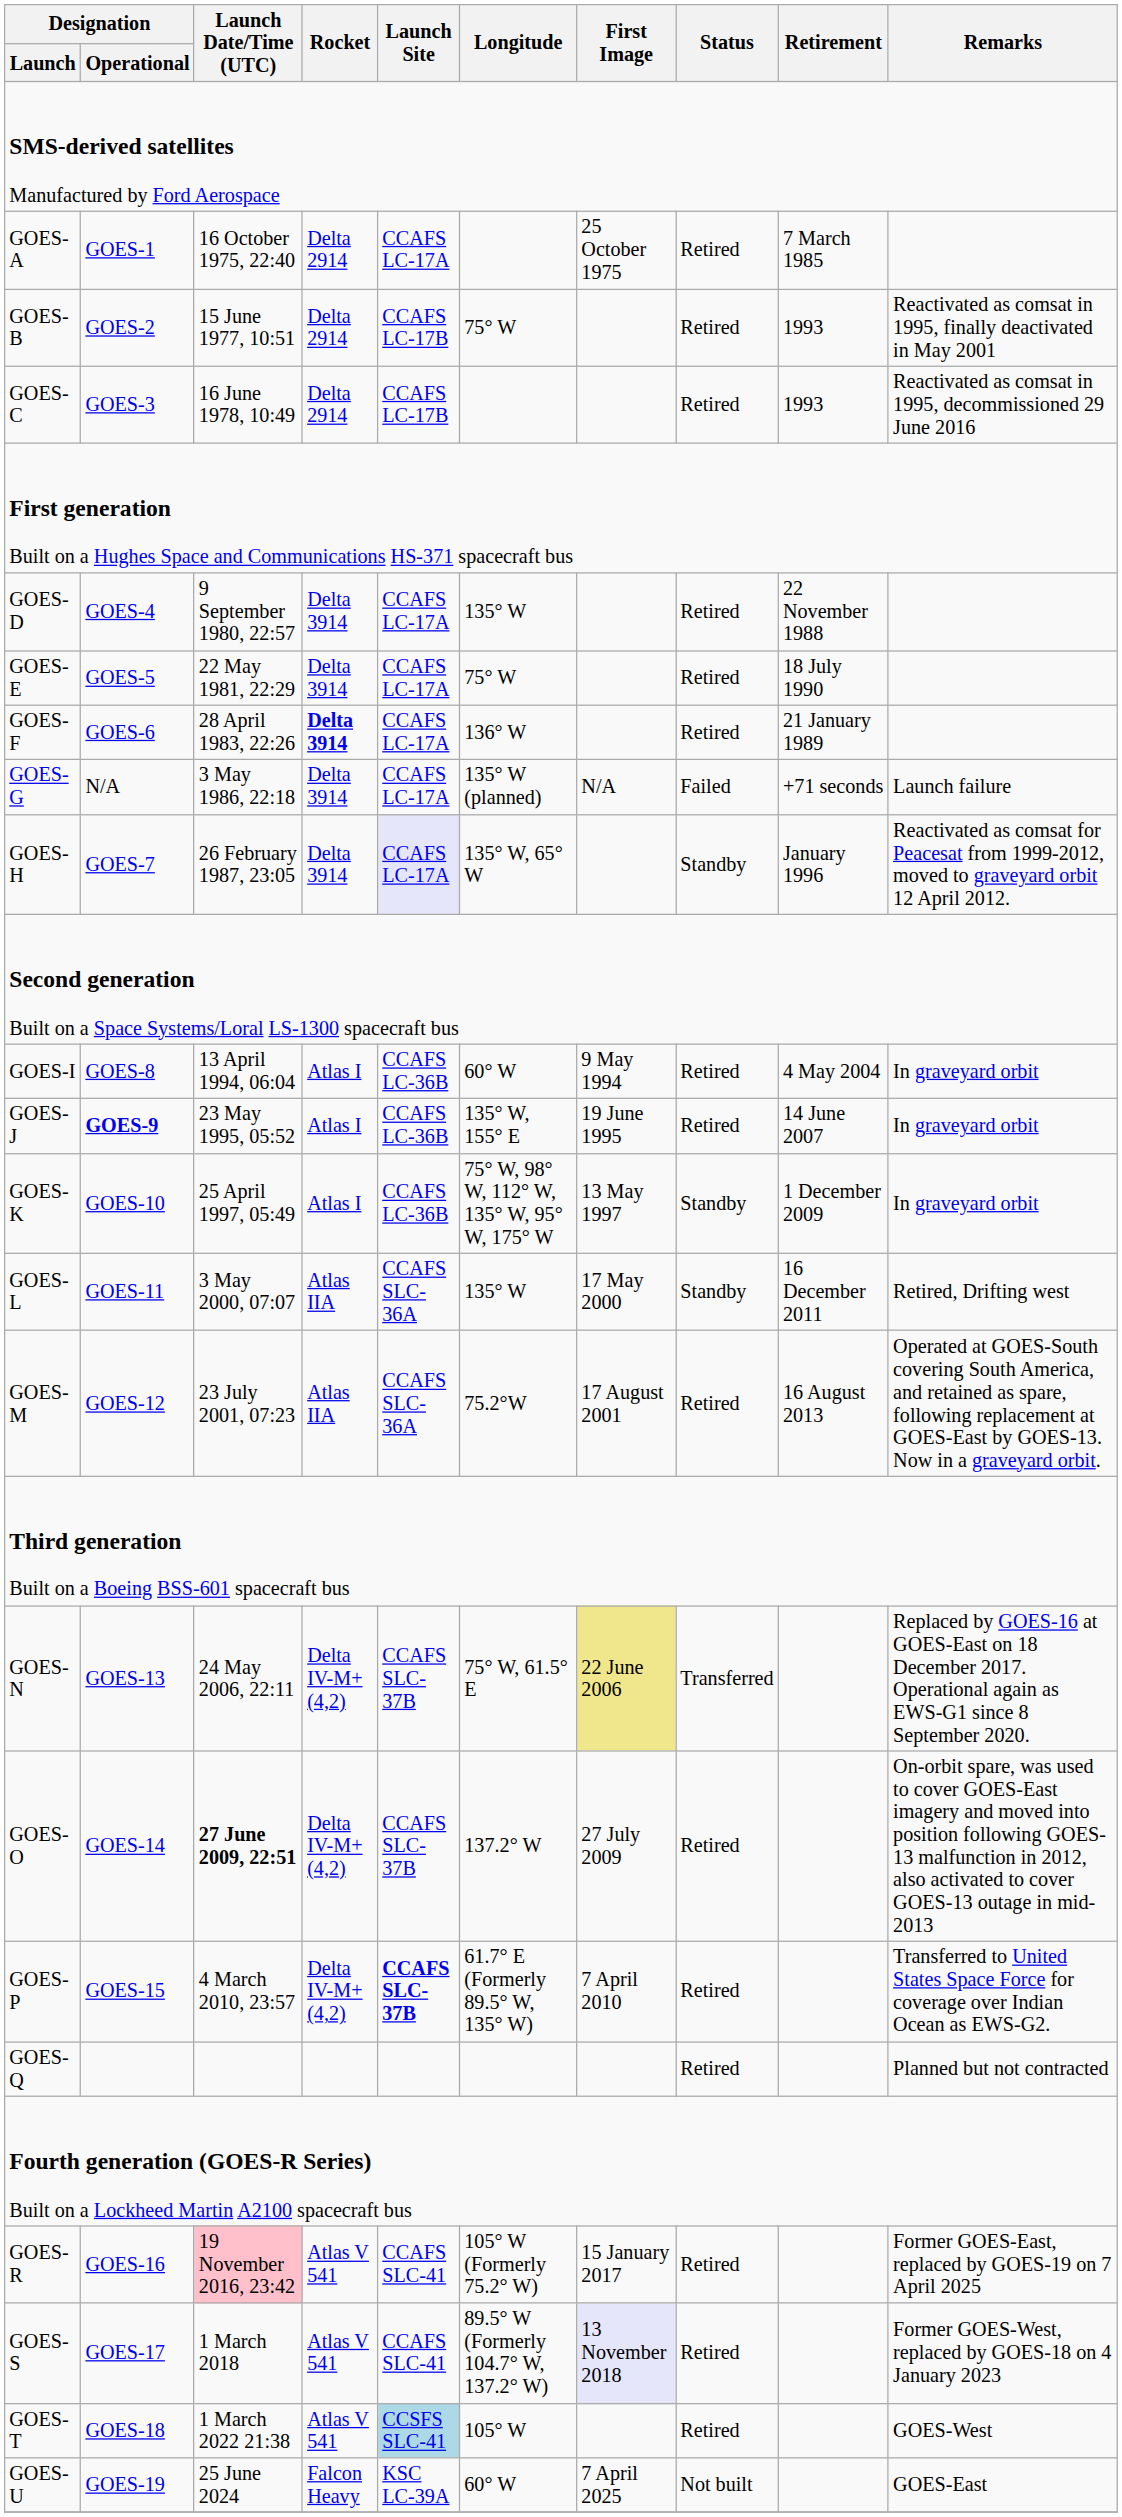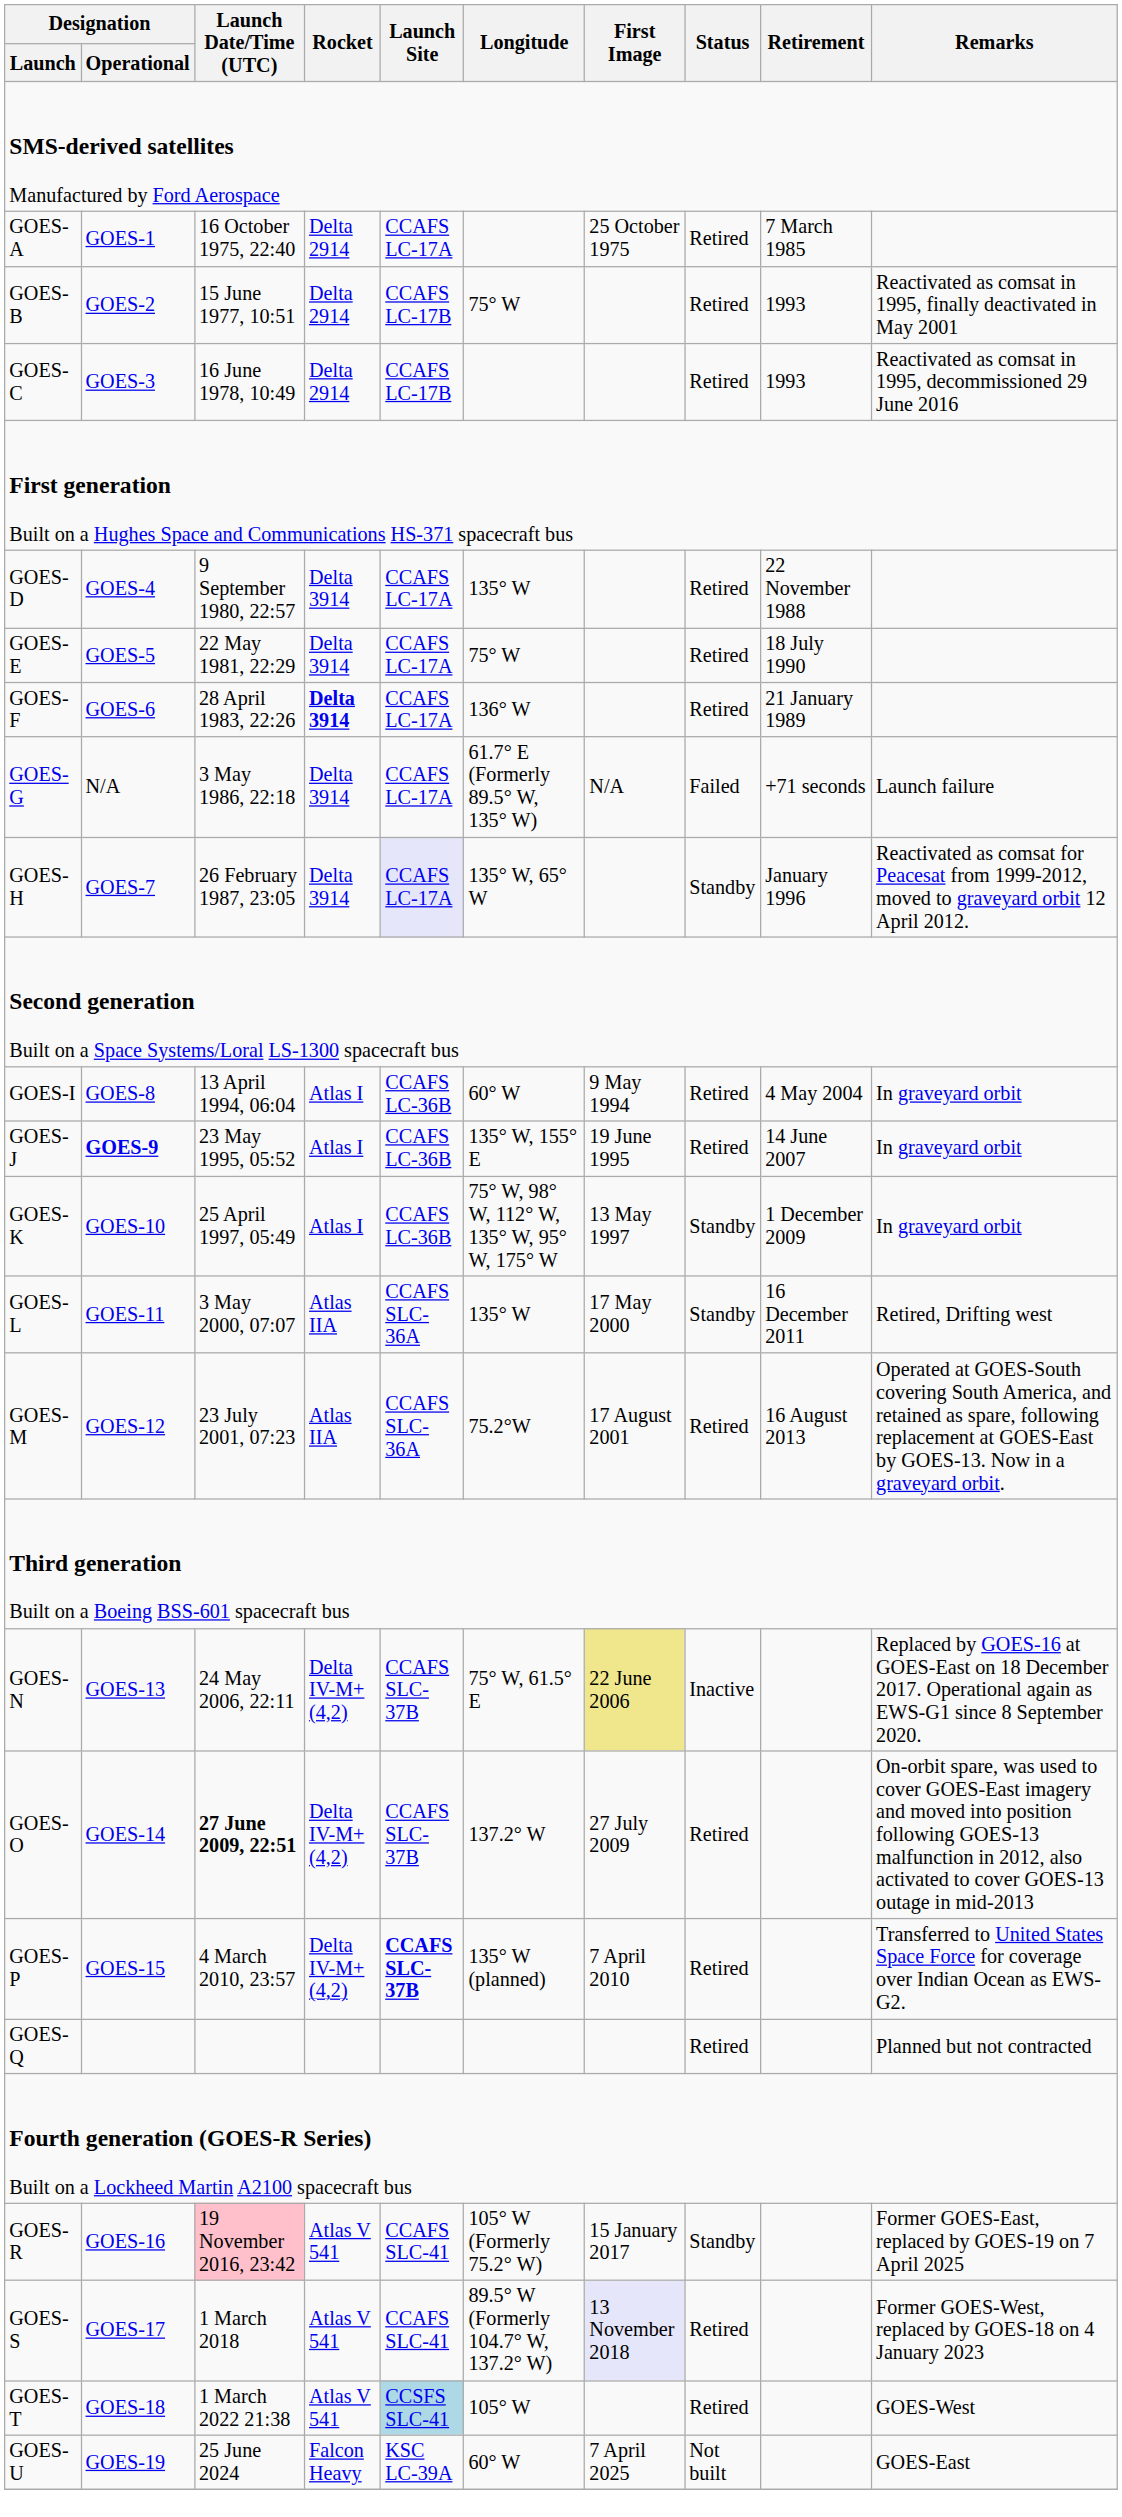GOES-G | Longitude: 135° W (planned) -> 61.7° E (Formerly 89.5° W, 135° W)
GOES-N | Status: Transferred -> Inactive
GOES-P | Longitude: 61.7° E (Formerly 89.5° W, 135° W) -> 135° W (planned)
GOES-R | Status: Retired -> Standby
